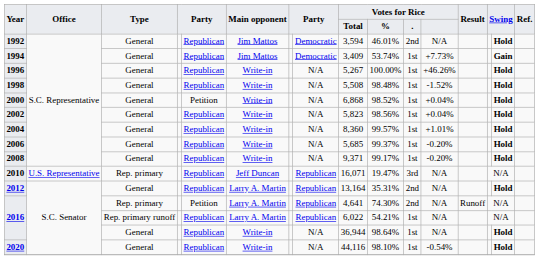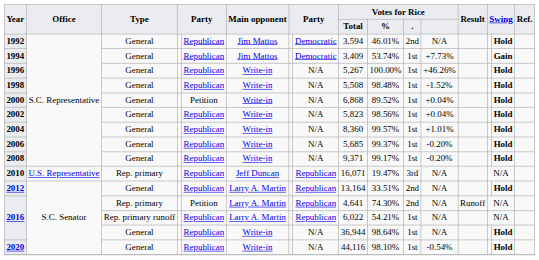2000 | Votes for Rice / %: 98.52% -> 89.52%
2012 | Votes for Rice / %: 35.31% -> 33.51%
